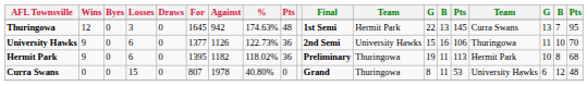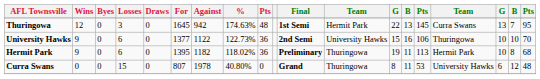row 3 | Against: 1126 -> 1122
row 3 | column 17: 11 -> 10
